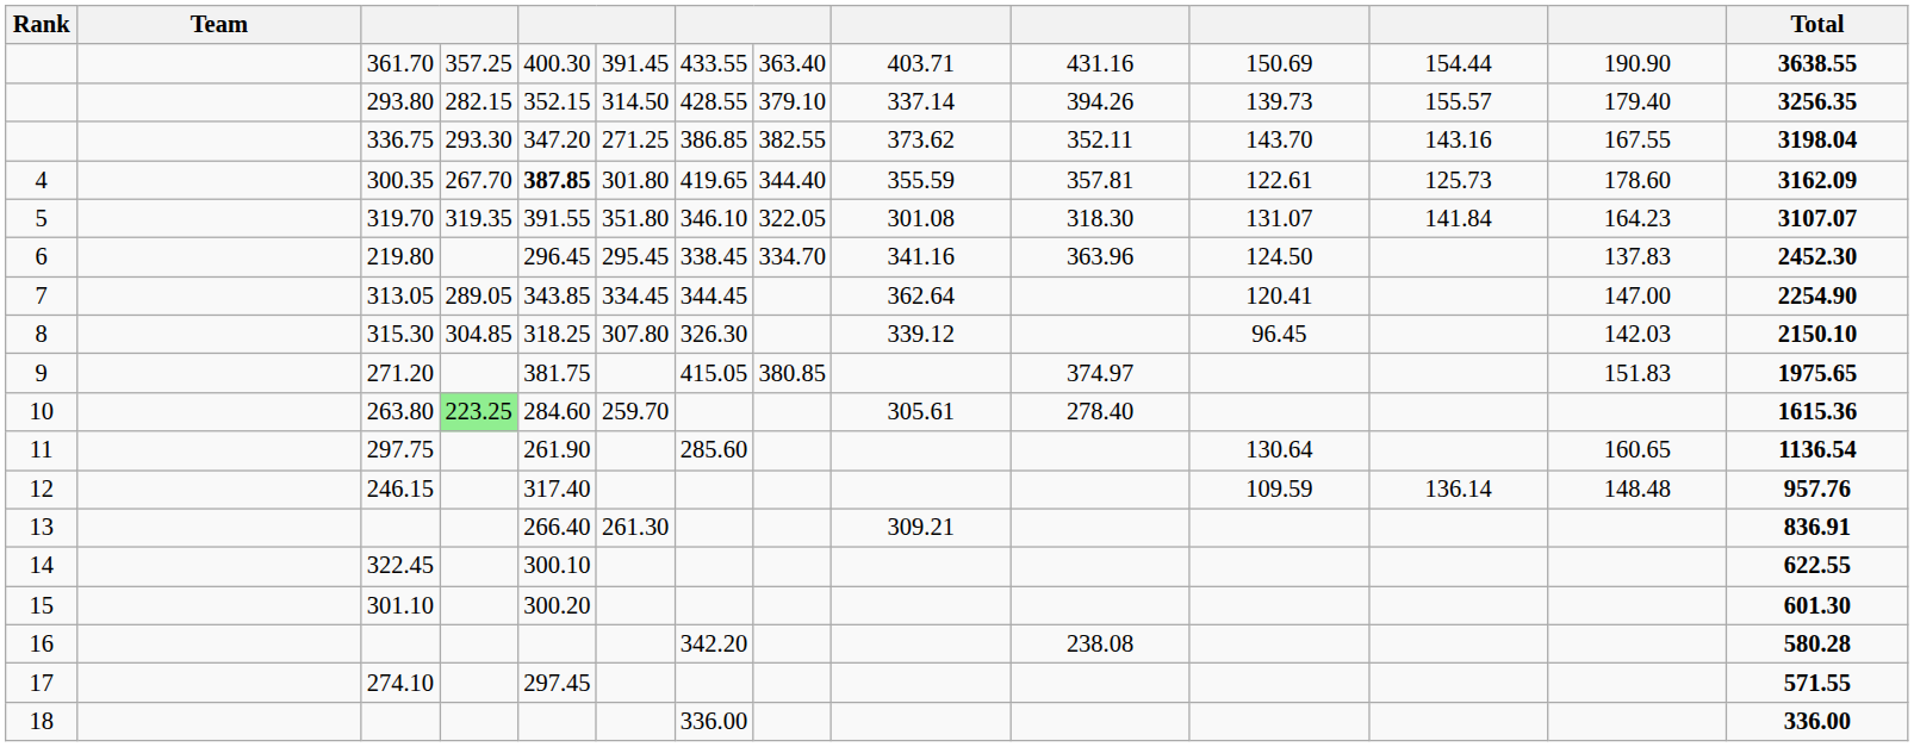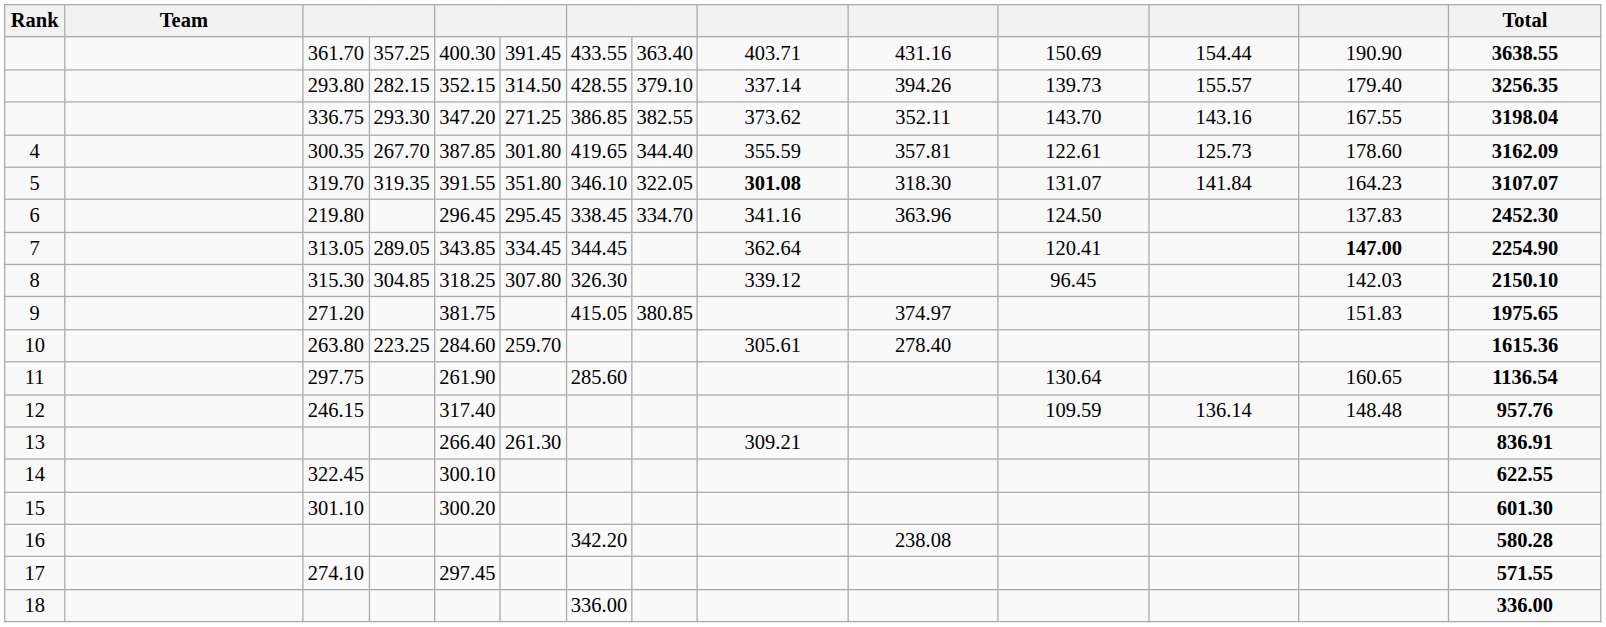4 | column 5: bold -> normal
5 | column 9: normal -> bold
7 | column 13: normal -> bold
10 | column 4: lightgreen background -> no background
